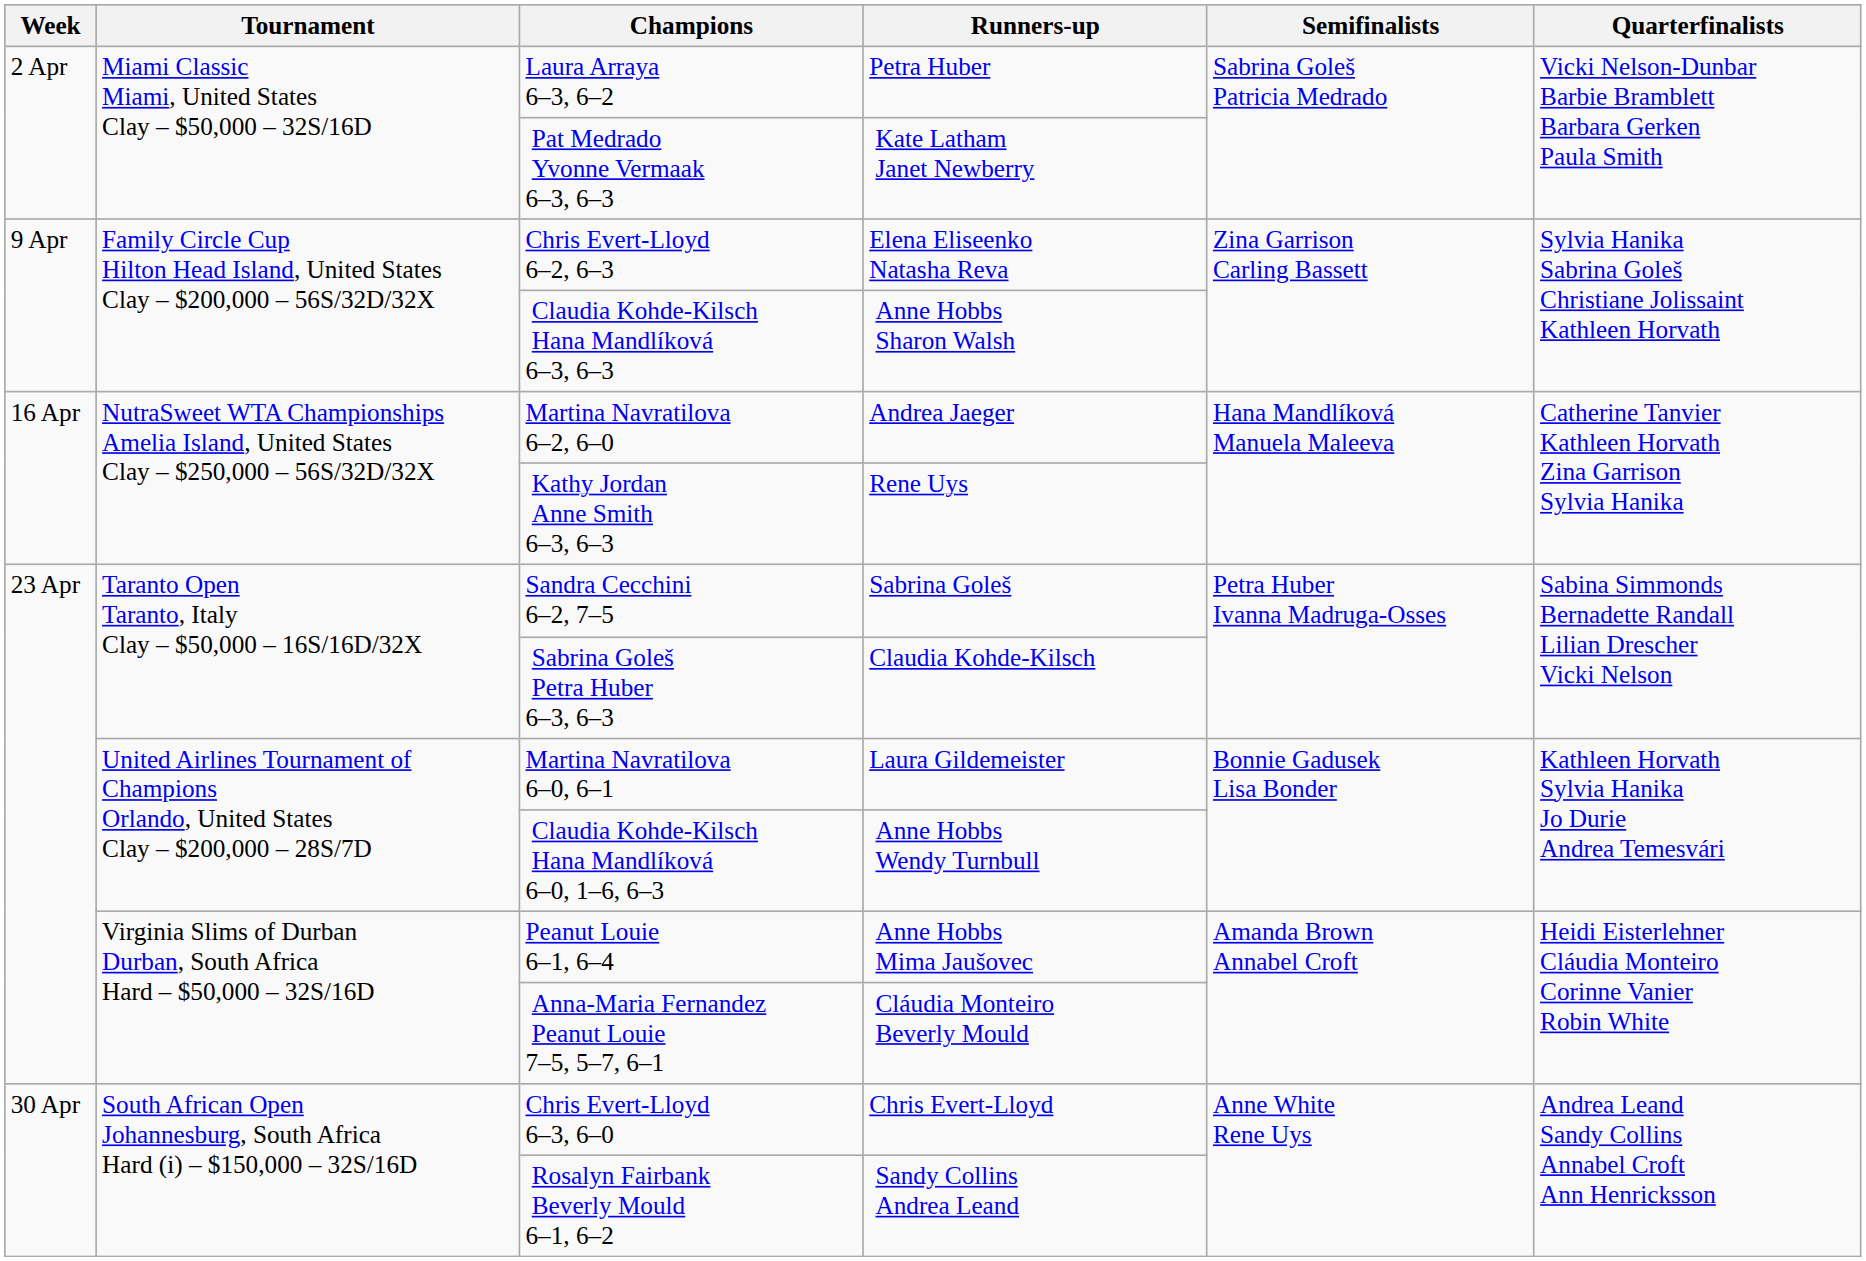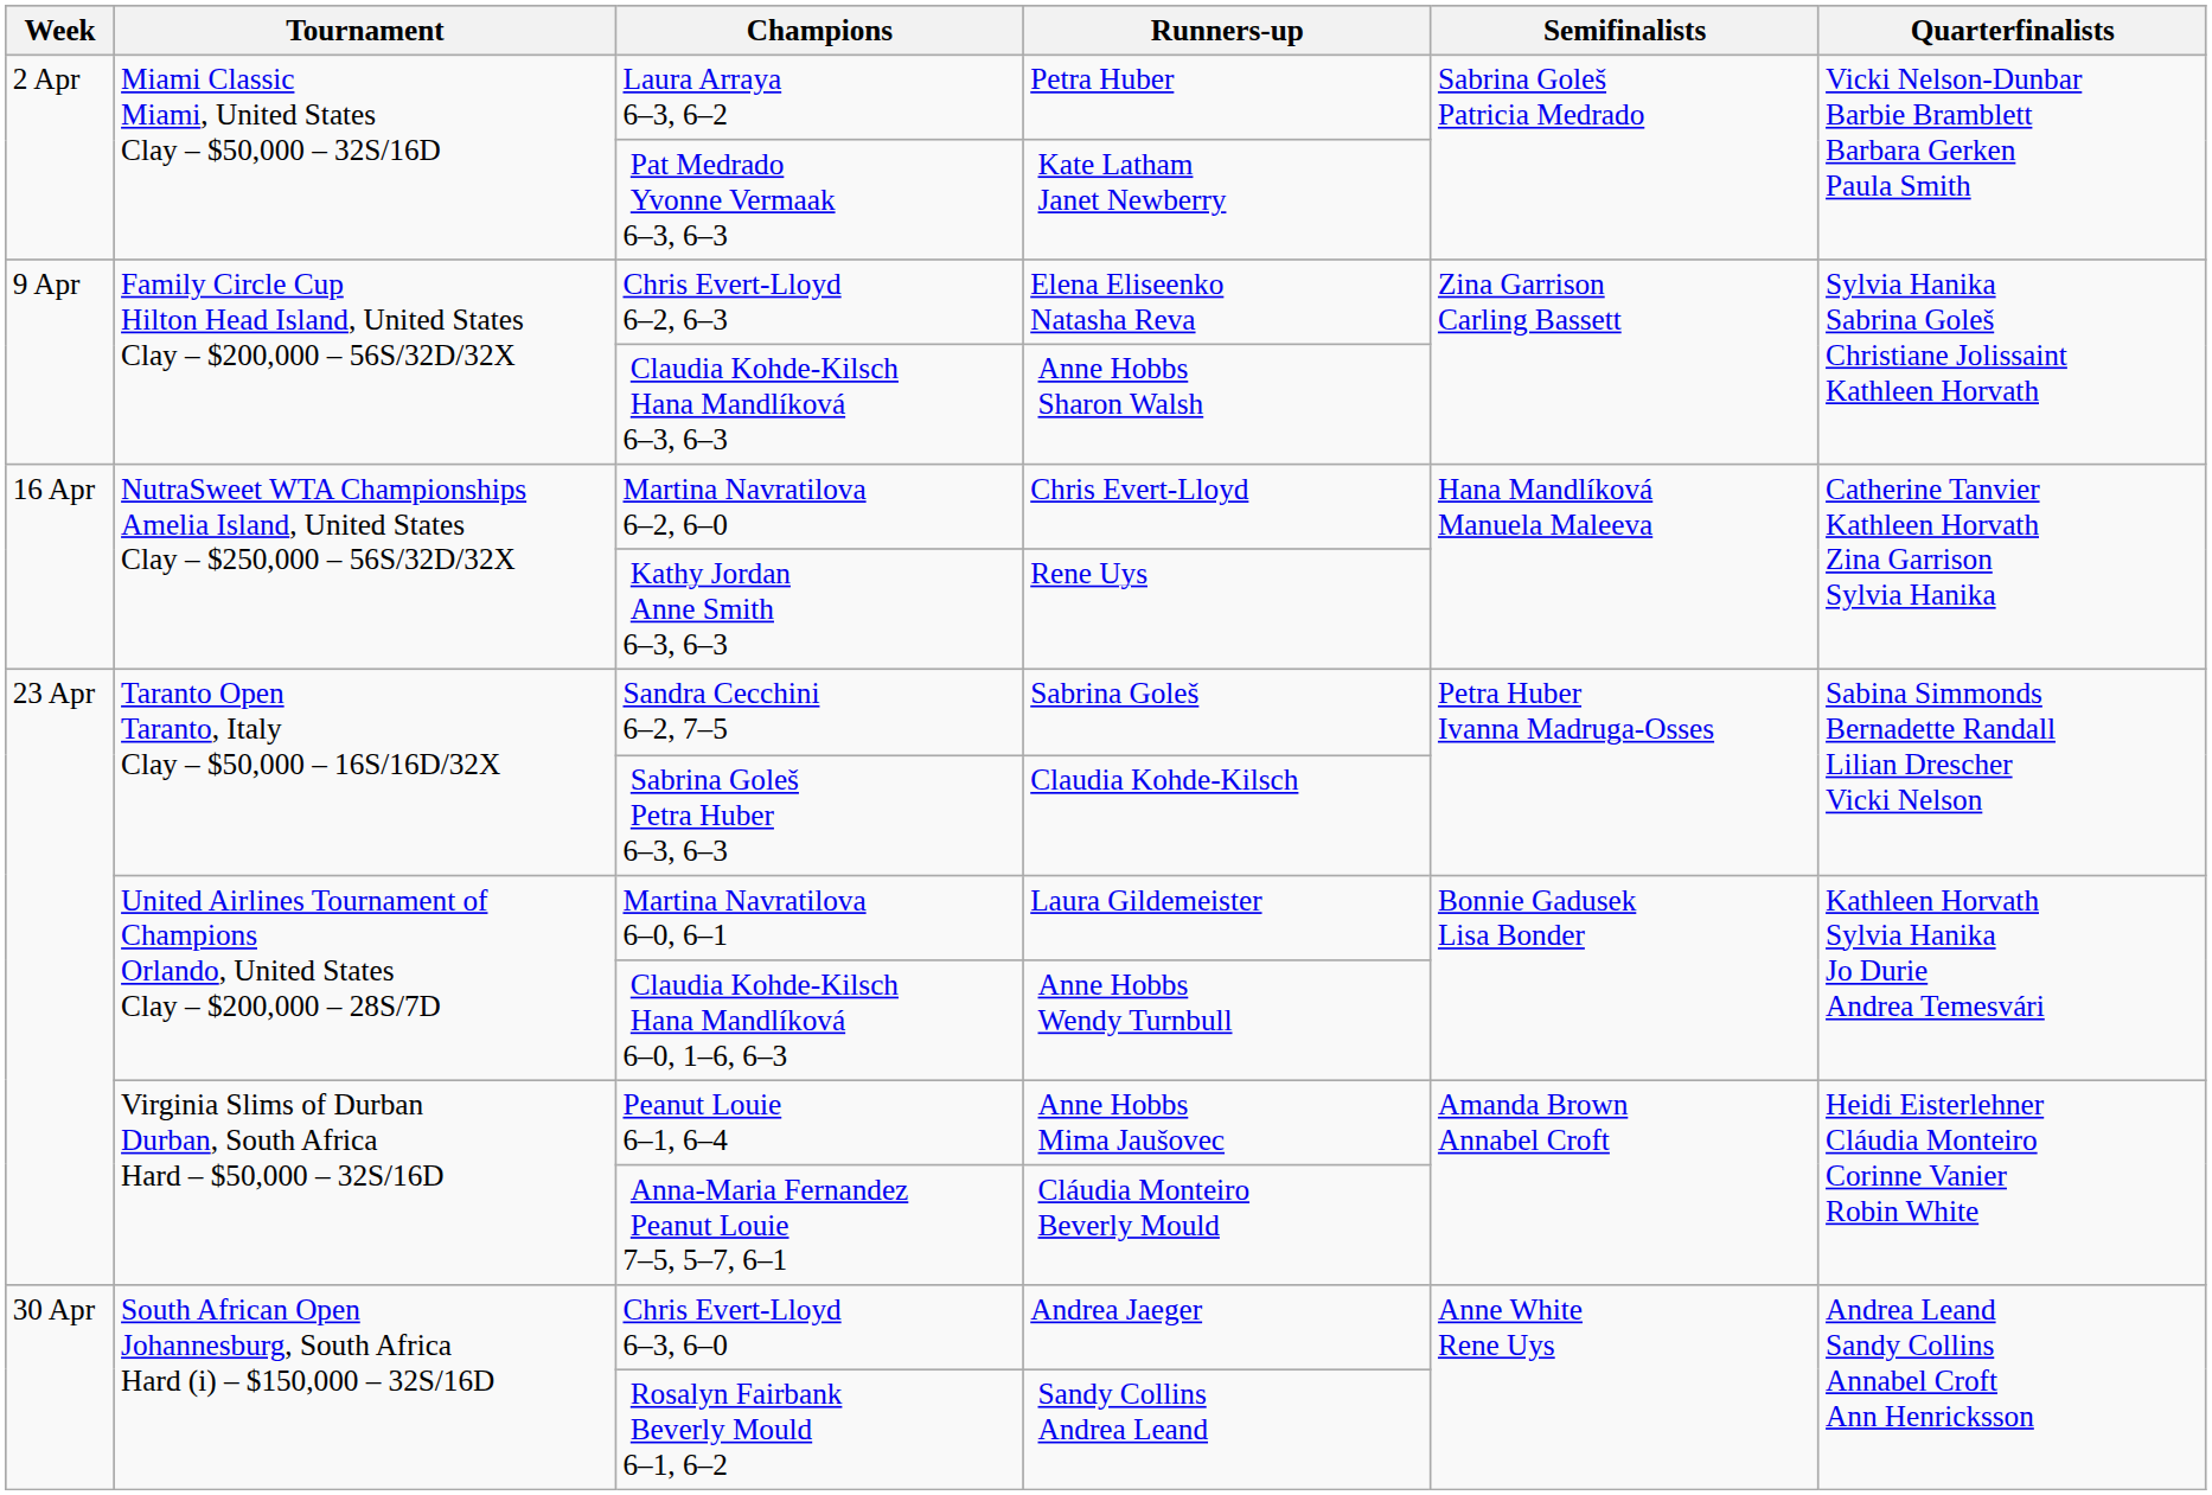Martina Navratilova 6–2, 6–0 | Runners-up: Andrea Jaeger -> Chris Evert-Lloyd
Chris Evert-Lloyd 6–3, 6–0 | Runners-up: Chris Evert-Lloyd -> Andrea Jaeger
